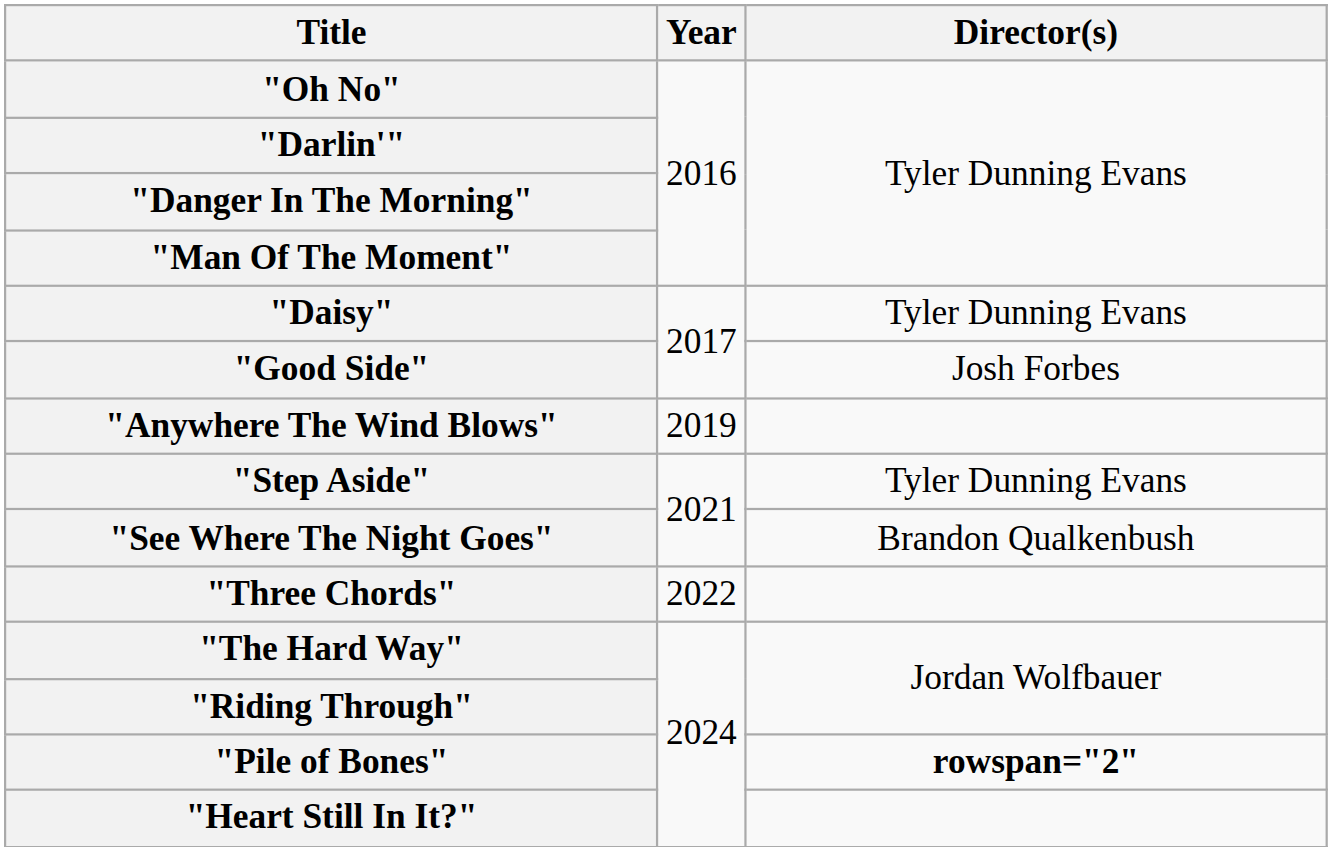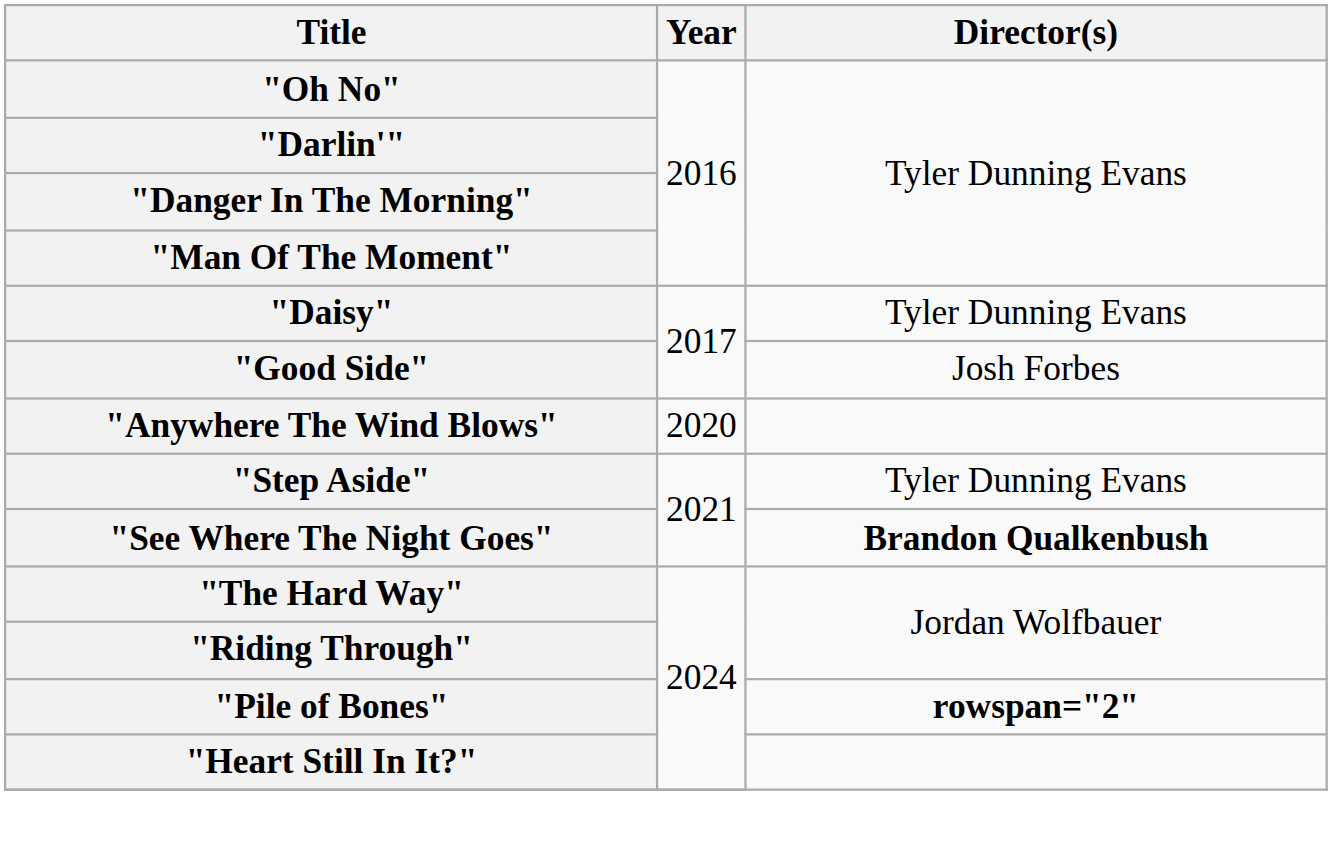"Anywhere The Wind Blows" | Year: 2019 -> 2020
"See Where The Night Goes" | Director(s): normal -> bold
- row: "Three Chords" | 2022
